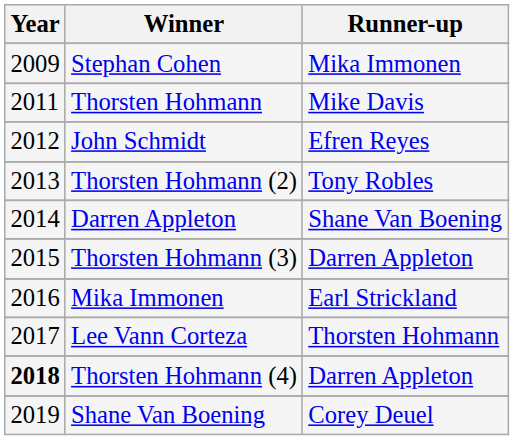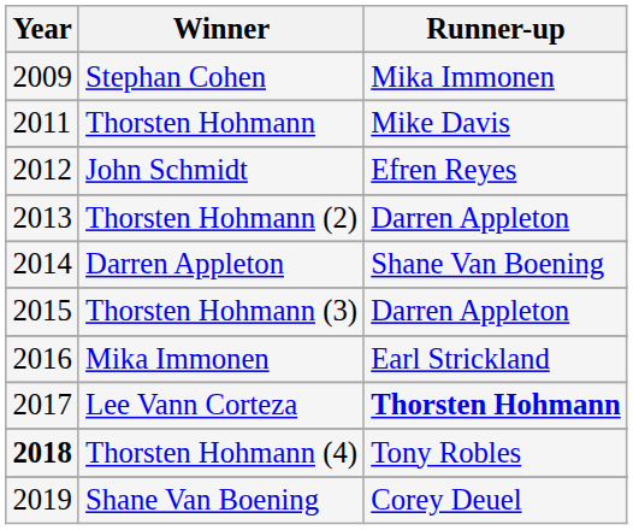Thorsten Hohmann (2) | Runner-up: Tony Robles -> Darren Appleton
Lee Vann Corteza | Runner-up: normal -> bold
Thorsten Hohmann (4) | Runner-up: Darren Appleton -> Tony Robles
